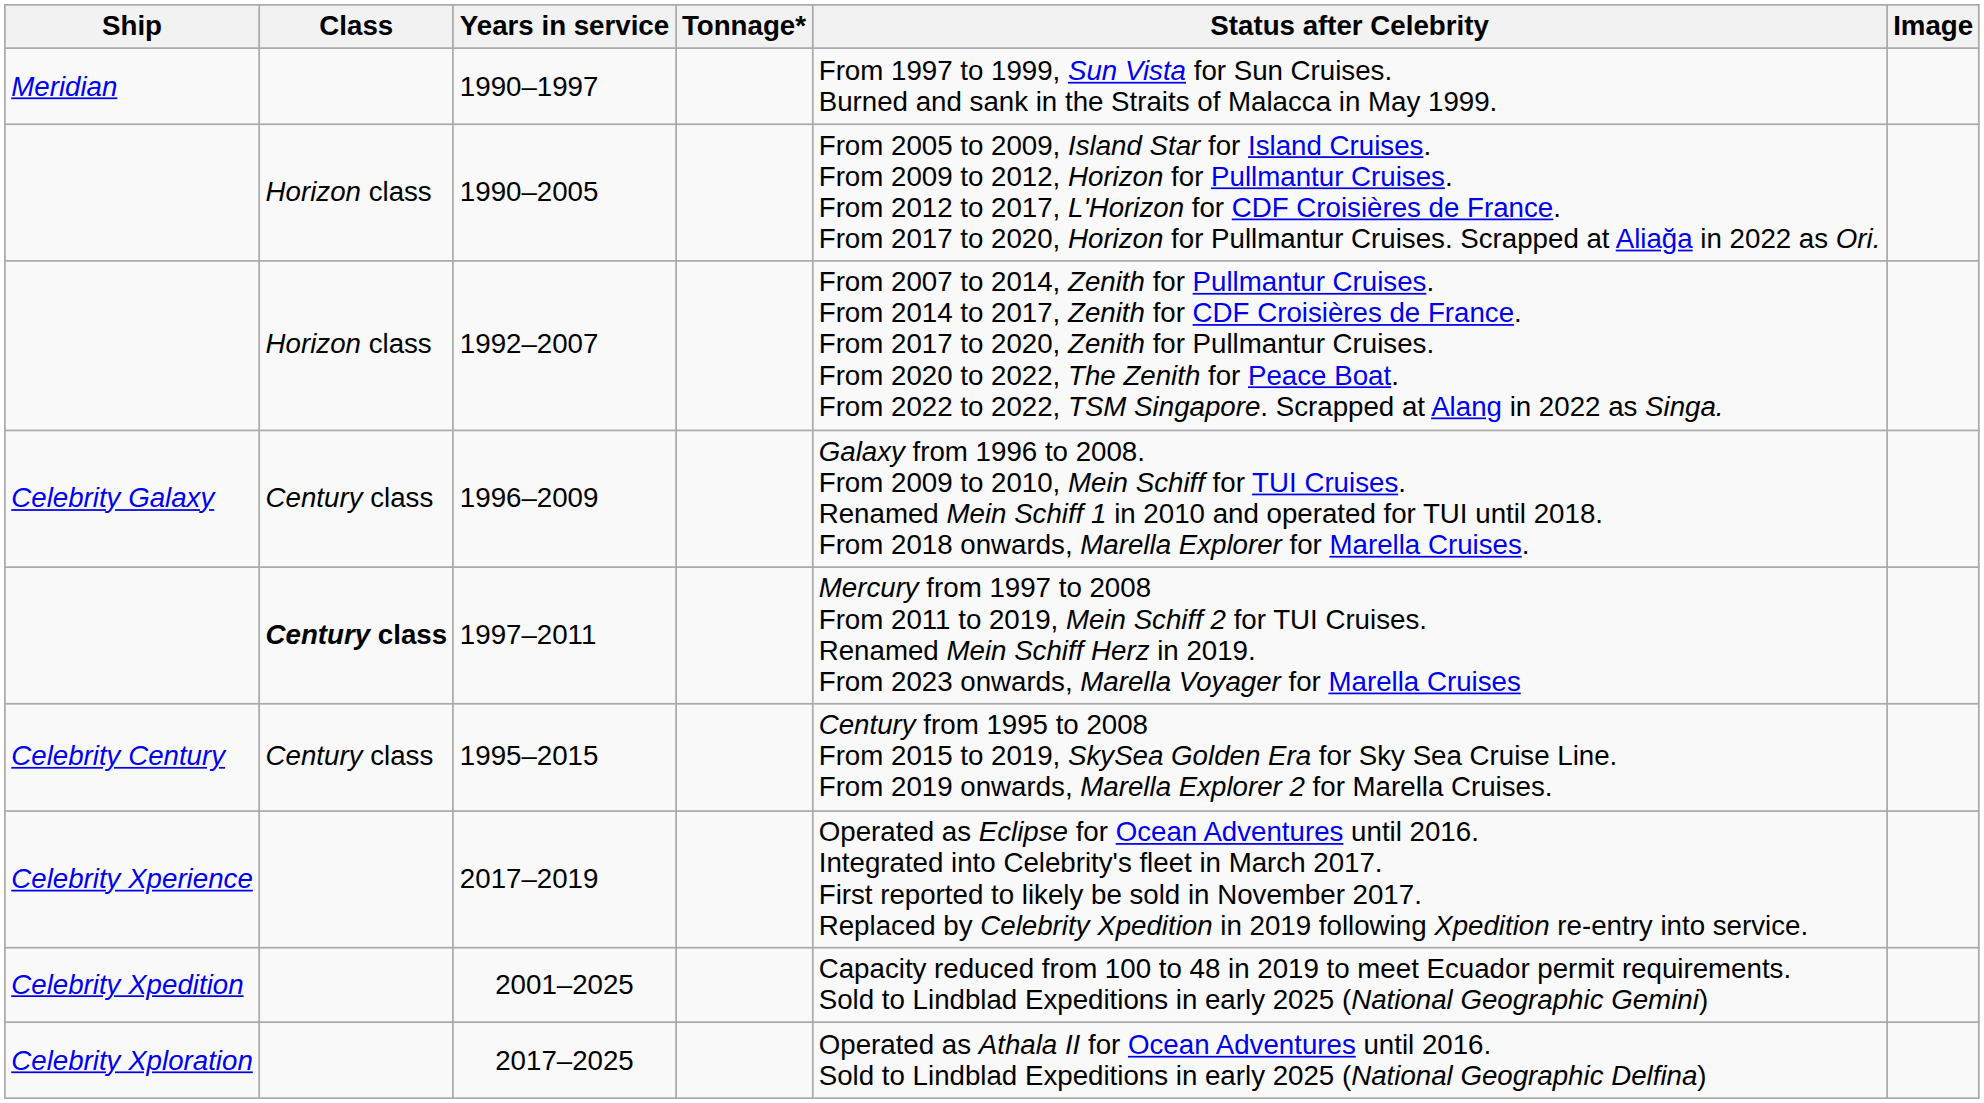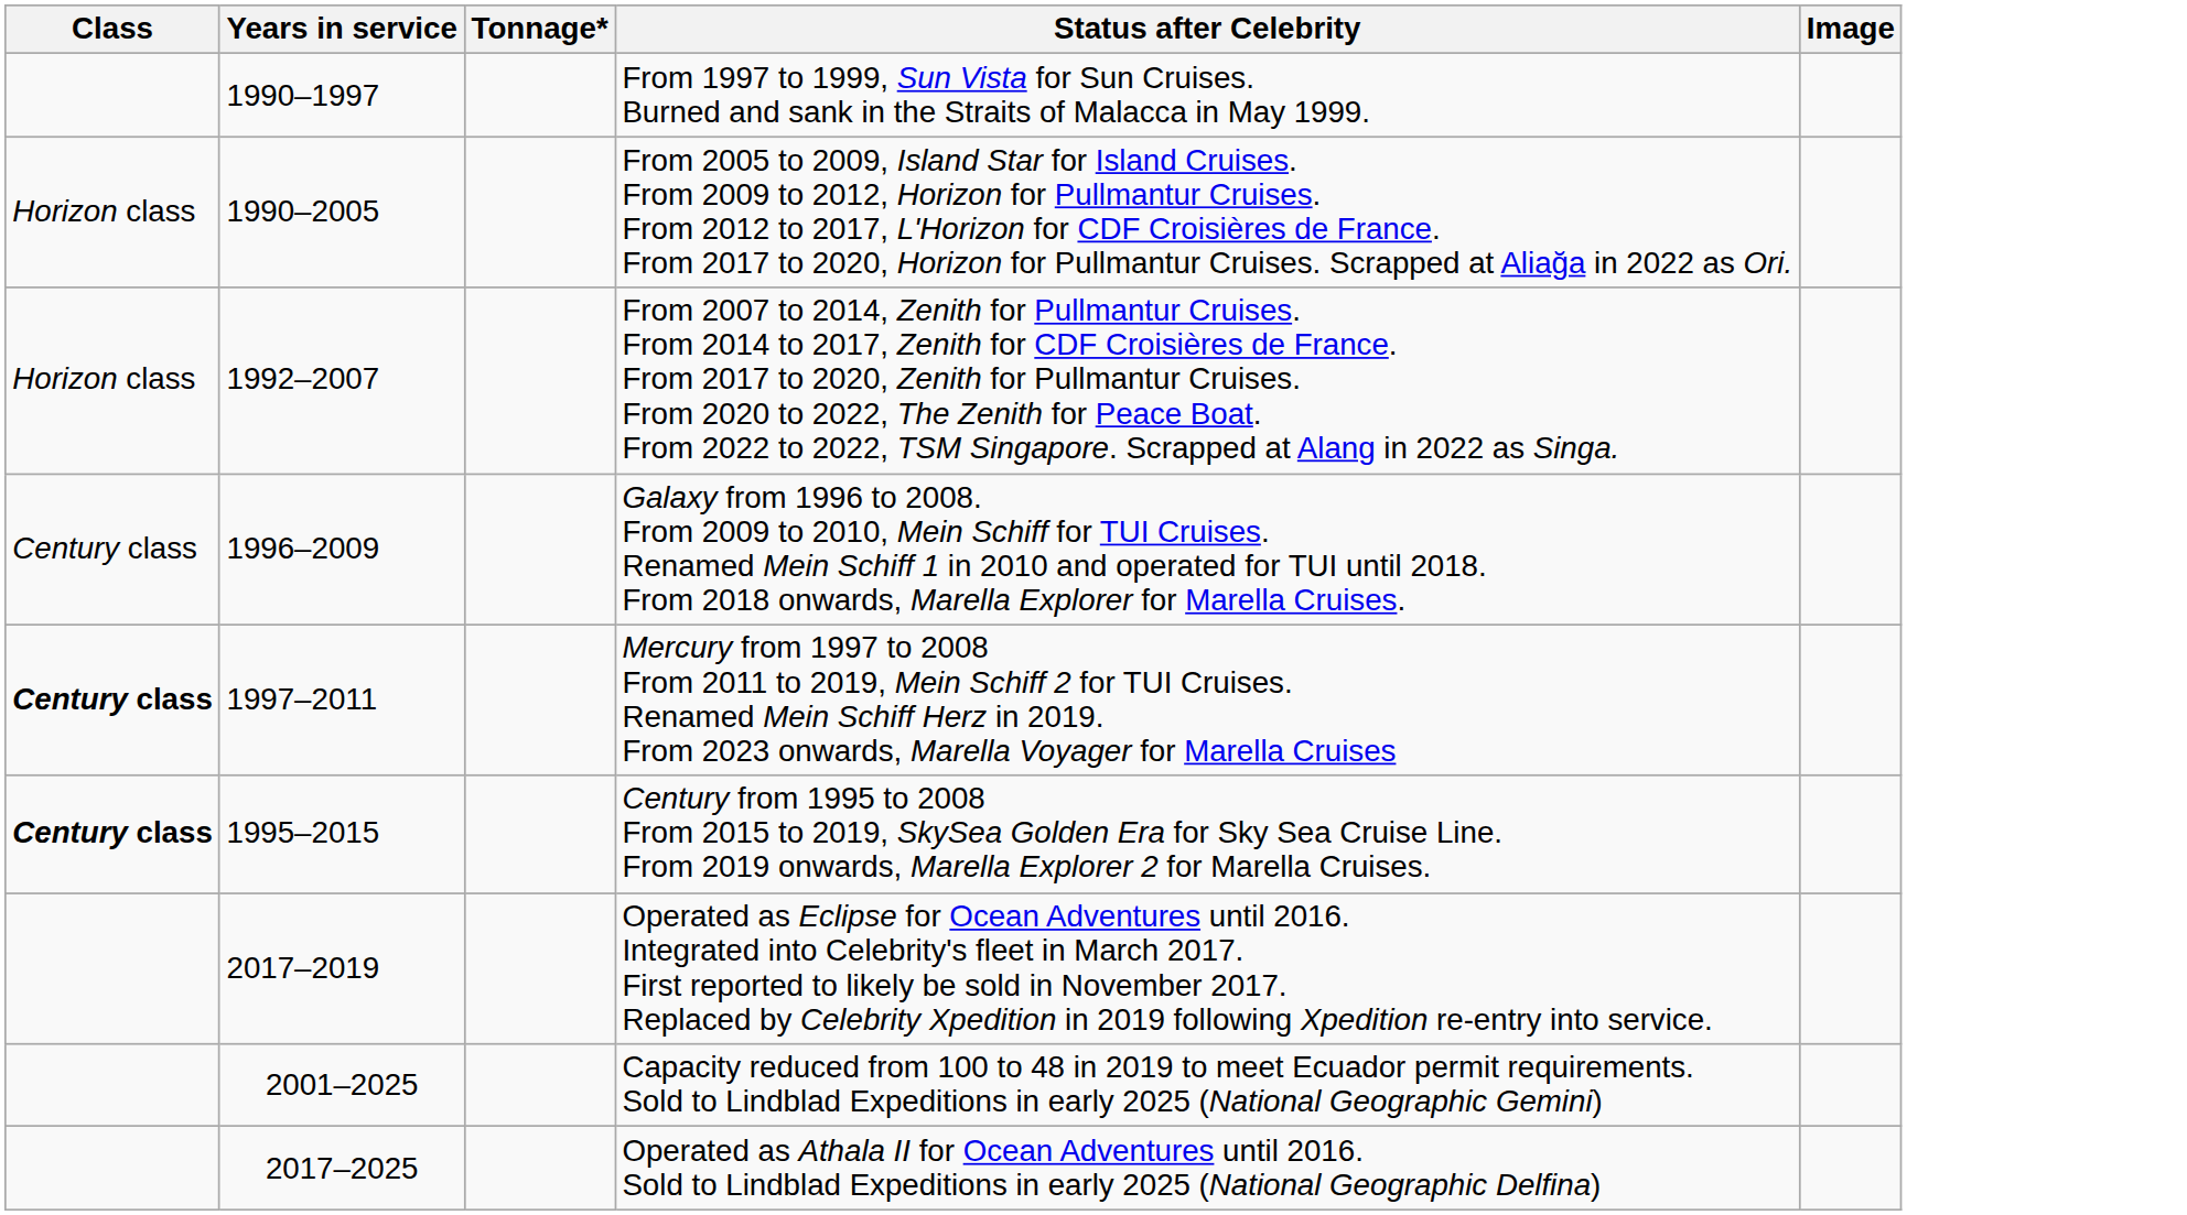- column: Ship | Meridian | Celebrity Galaxy | Celebrity Century | Celebrity Xperience | Celebrity Xpedition | Celebrity Xploration
1995–2015 | Class: normal -> bold
